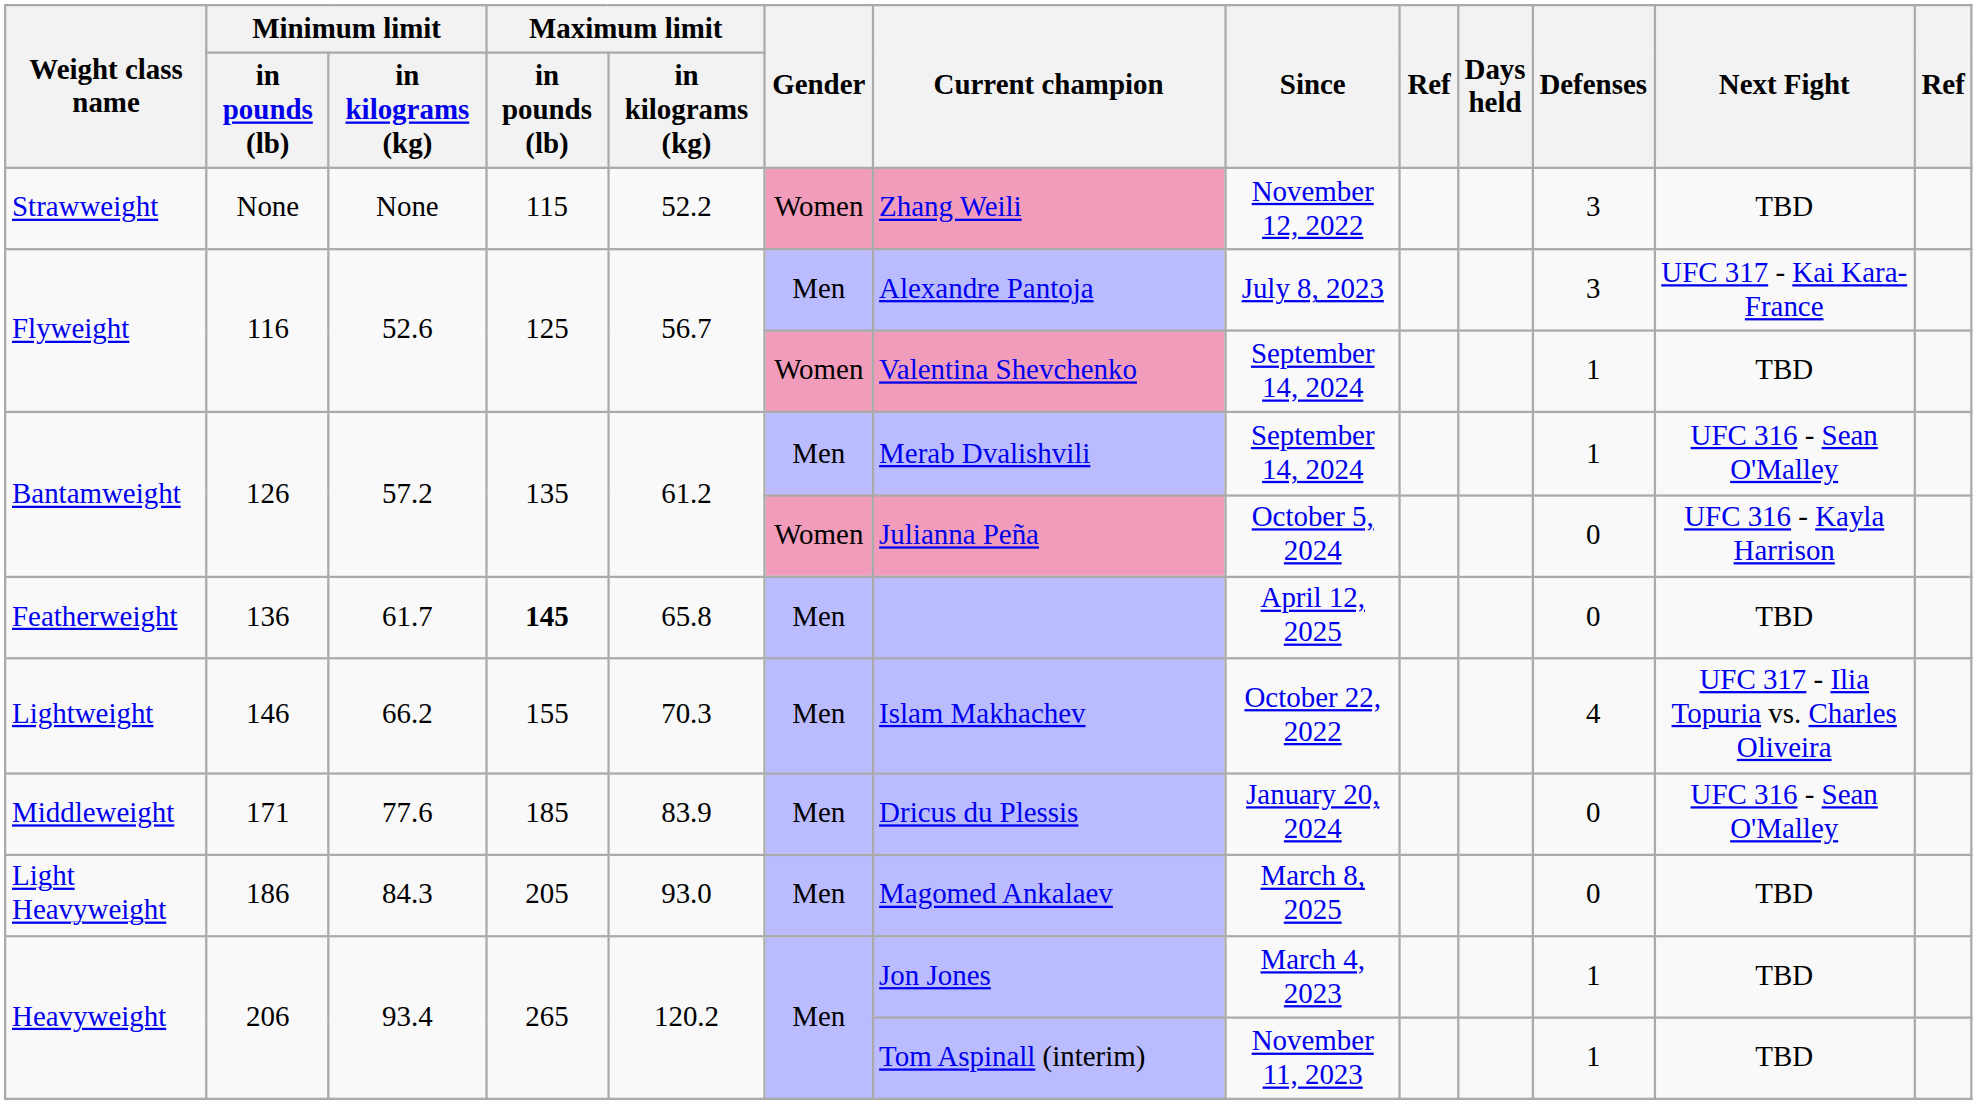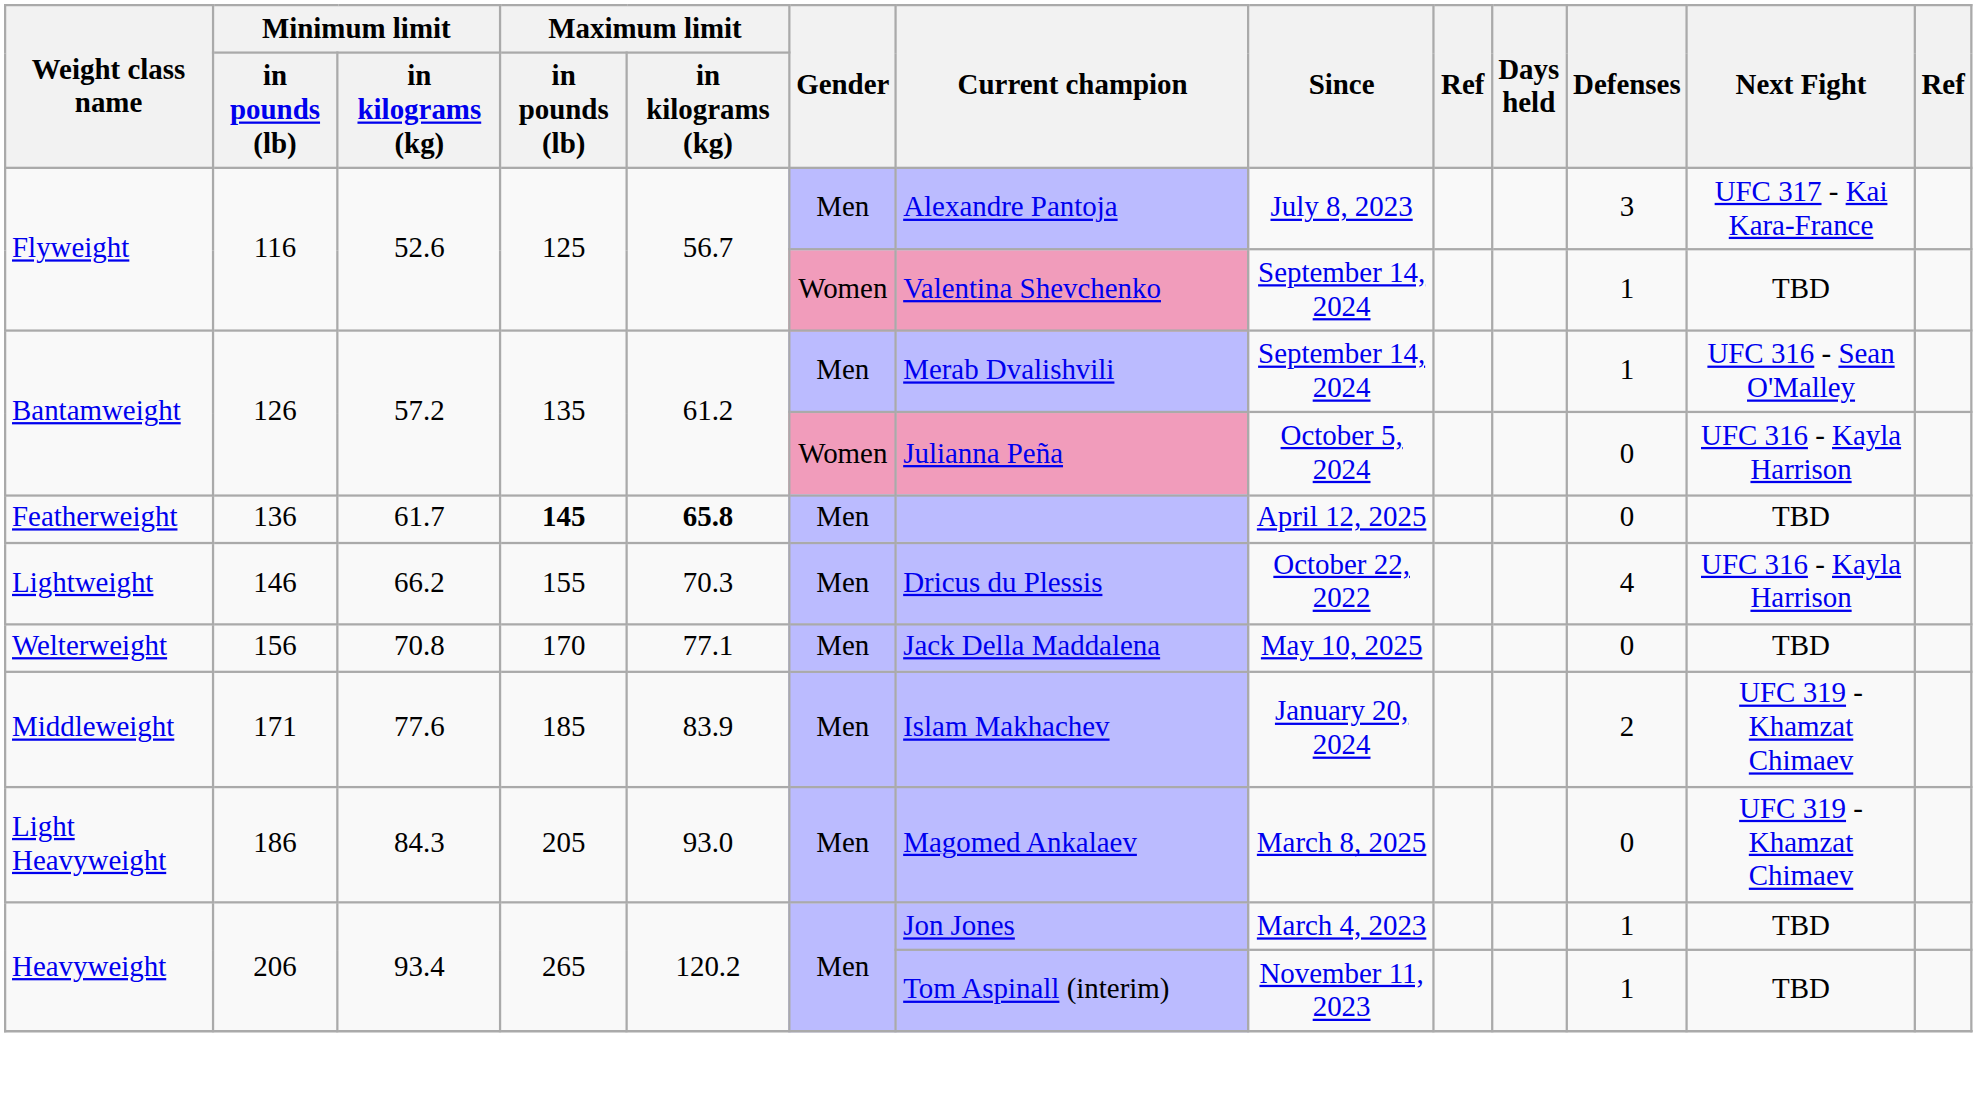- row: Strawweight | None | None | 115 | 52.2 | Women | Zhang Weili | November 12, 2022 | 3 | TBD
Featherweight | Maximum limit / in kilograms (kg): normal -> bold
Lightweight | Current champion: Islam Makhachev -> Dricus du Plessis
Lightweight | Next Fight: UFC 317 - Ilia Topuria vs. Charles Oliveira -> UFC 316 - Kayla Harrison
+ row: Welterweight | 156 | 70.8 | 170 | 77.1 | Men | Jack Della Maddalena | May 10, 2025 | 0 | TBD
Middleweight | Current champion: Dricus du Plessis -> Islam Makhachev
Middleweight | Defenses: 0 -> 2
Middleweight | Next Fight: UFC 316 - Sean O'Malley -> UFC 319 - Khamzat Chimaev
Light Heavyweight | Next Fight: TBD -> UFC 319 - Khamzat Chimaev
